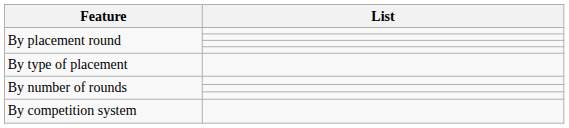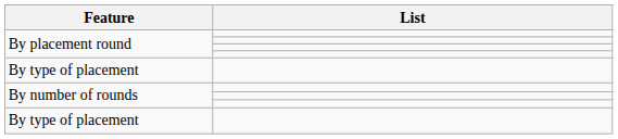row 10 | Feature: By competition system -> By type of placement
